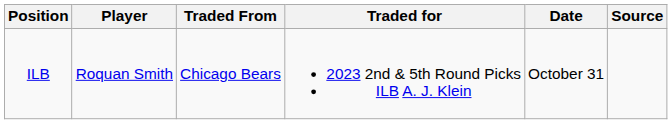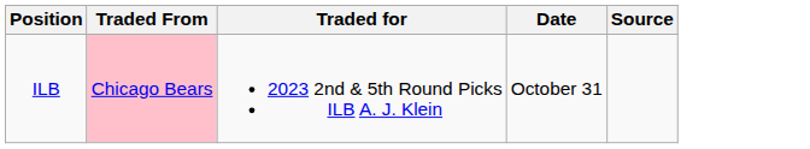- column: Player | Roquan Smith
ILB | Traded From: no background -> pink background
